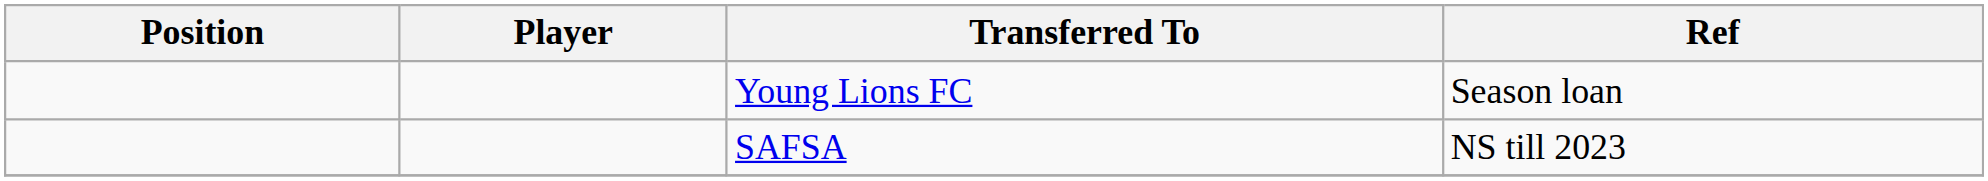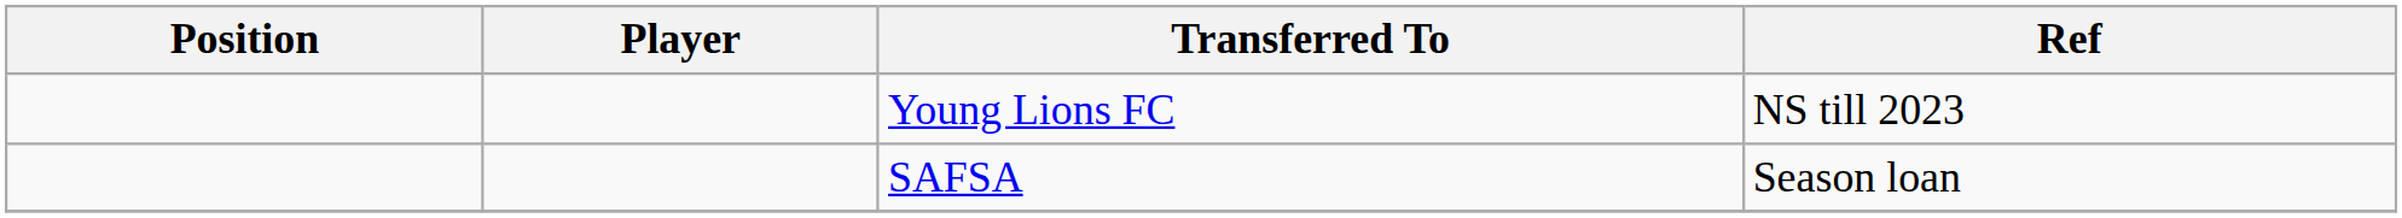Young Lions FC | Ref: Season loan -> NS till 2023
SAFSA | Ref: NS till 2023 -> Season loan
